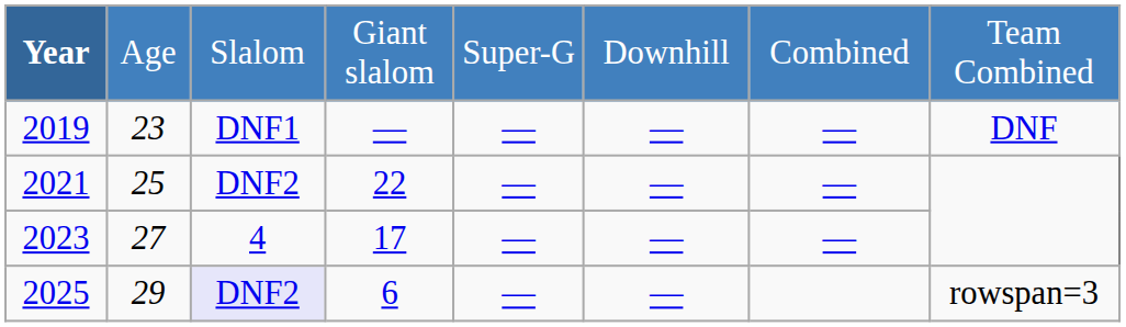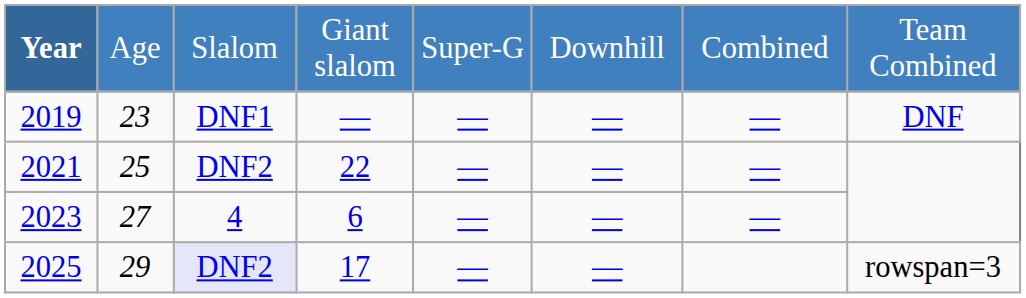2023 | column 4: 17 -> 6
2025 | column 4: 6 -> 17
